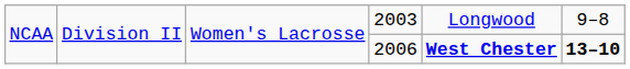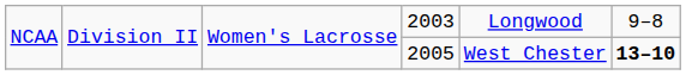row 2 | column 4: 2006 -> 2005
row 2 | column 5: bold -> normal
